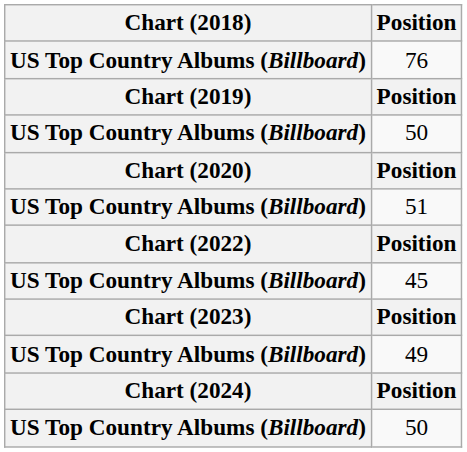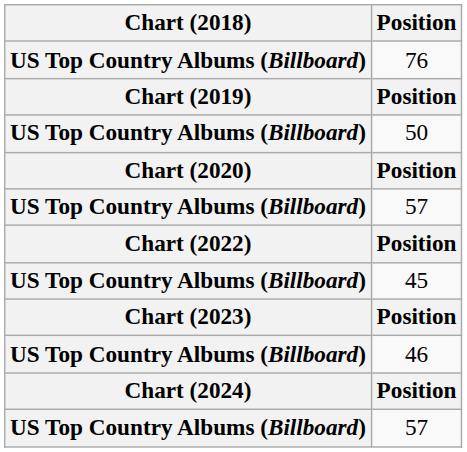row 6 | Position: 51 -> 57
row 10 | Position: 49 -> 46
row 12 | Position: 50 -> 57
